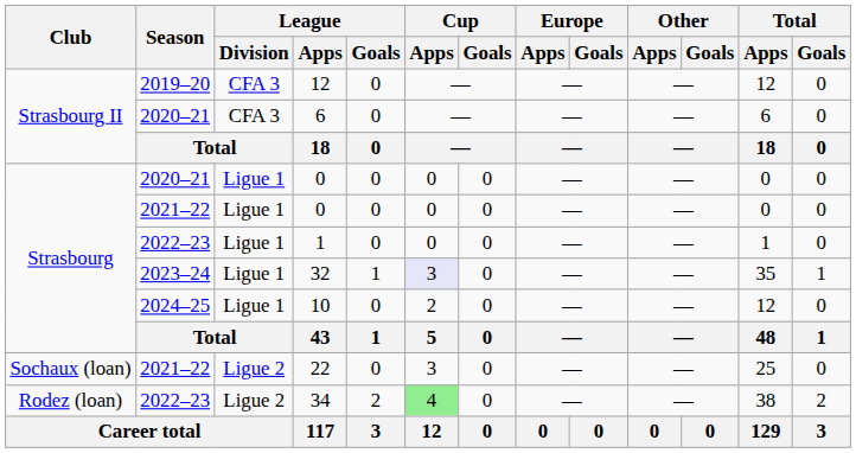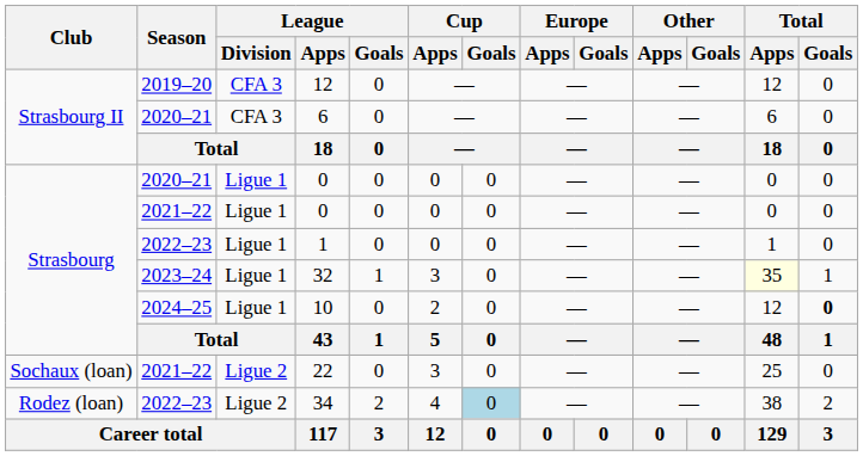32 | Cup / Apps: lavender background -> no background
32 | Total / Apps: no background -> lightyellow background
10 | Total / Goals: normal -> bold
34 | Cup / Apps: lightgreen background -> no background
34 | Cup / Goals: no background -> lightblue background
